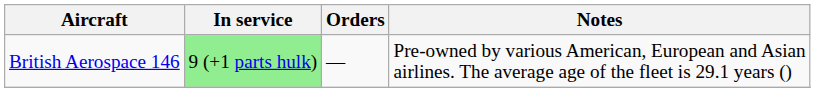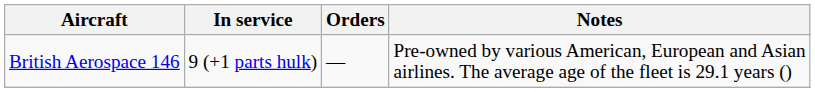British Aerospace 146 | In service: lightgreen background -> no background
